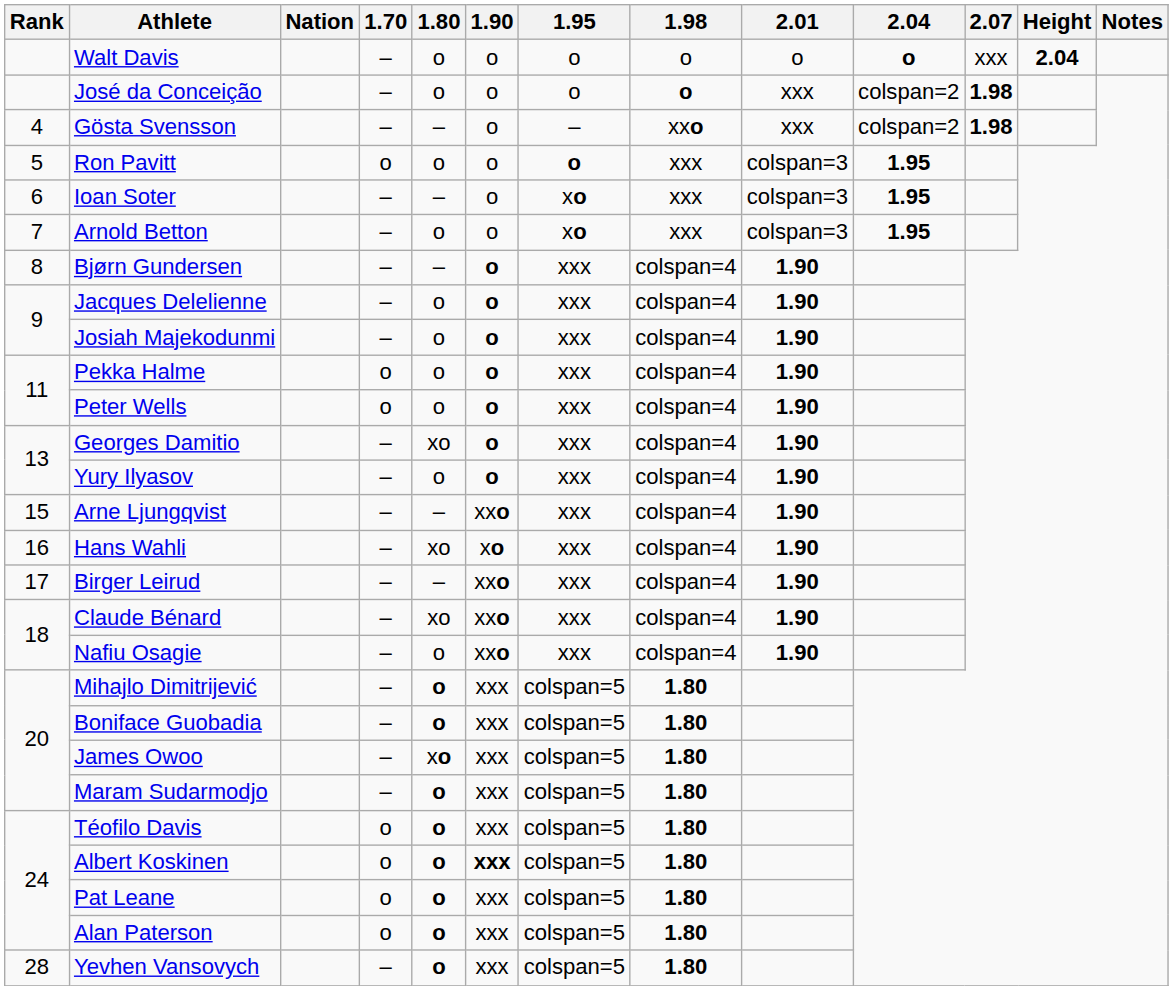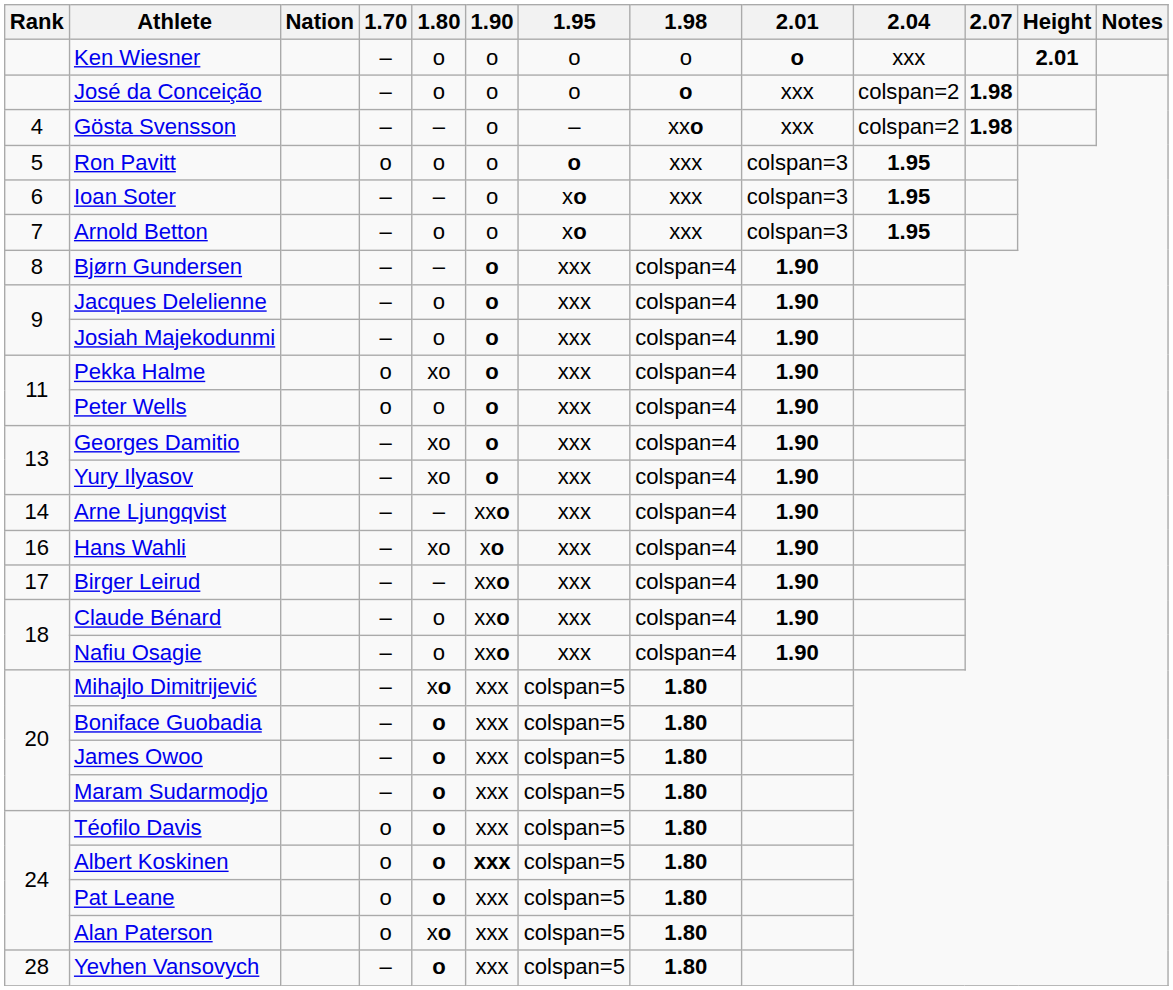- row: Walt Davis | – | o | o | o | o | o | o | xxx | 2.04
+ row: Ken Wiesner | – | o | o | o | o | o | xxx | 2.01
Pekka Halme | 1.80: o -> xo
Yury Ilyasov | 1.80: o -> xo
Arne Ljungqvist | Rank: 15 -> 14
Claude Bénard | 1.80: xo -> o
Mihajlo Dimitrijević | 1.80: o -> xo
James Owoo | 1.80: xo -> o
Alan Paterson | 1.80: o -> xo
